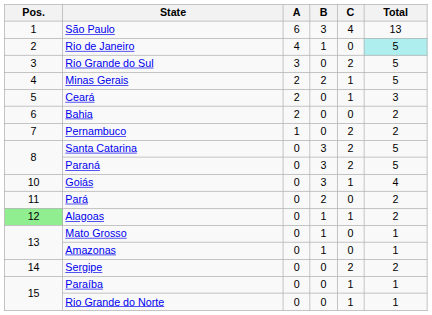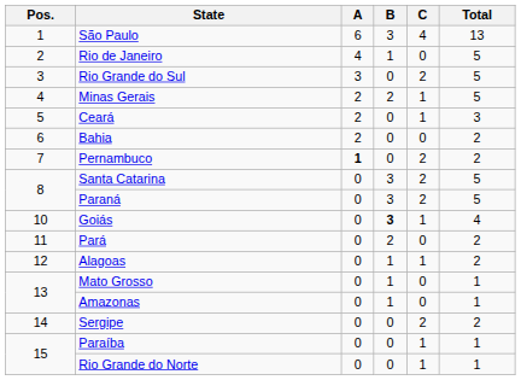Rio de Janeiro | Total: paleturquoise background -> no background
Pernambuco | A: normal -> bold
Goiás | B: normal -> bold
Alagoas | Pos.: lightgreen background -> no background
